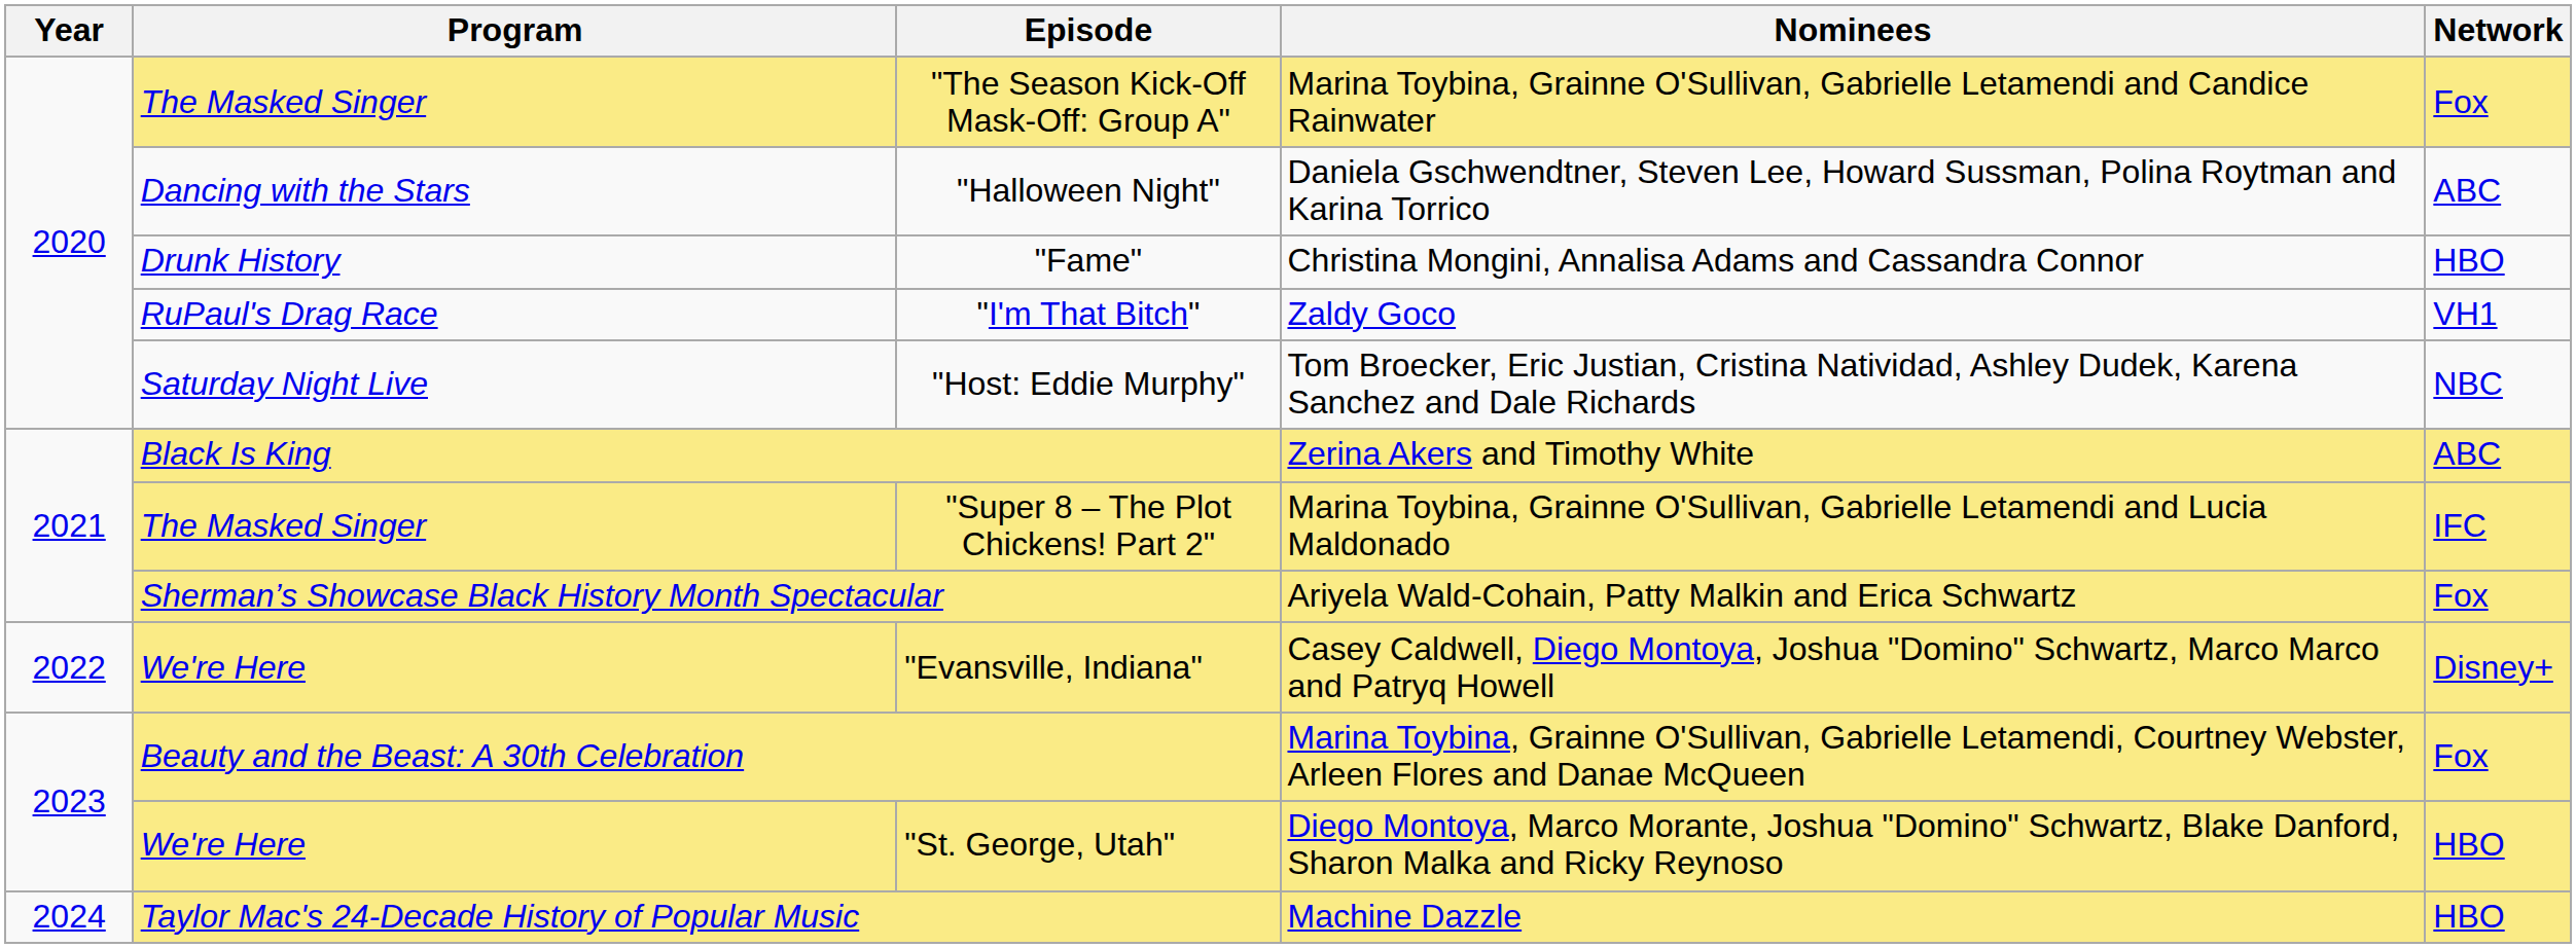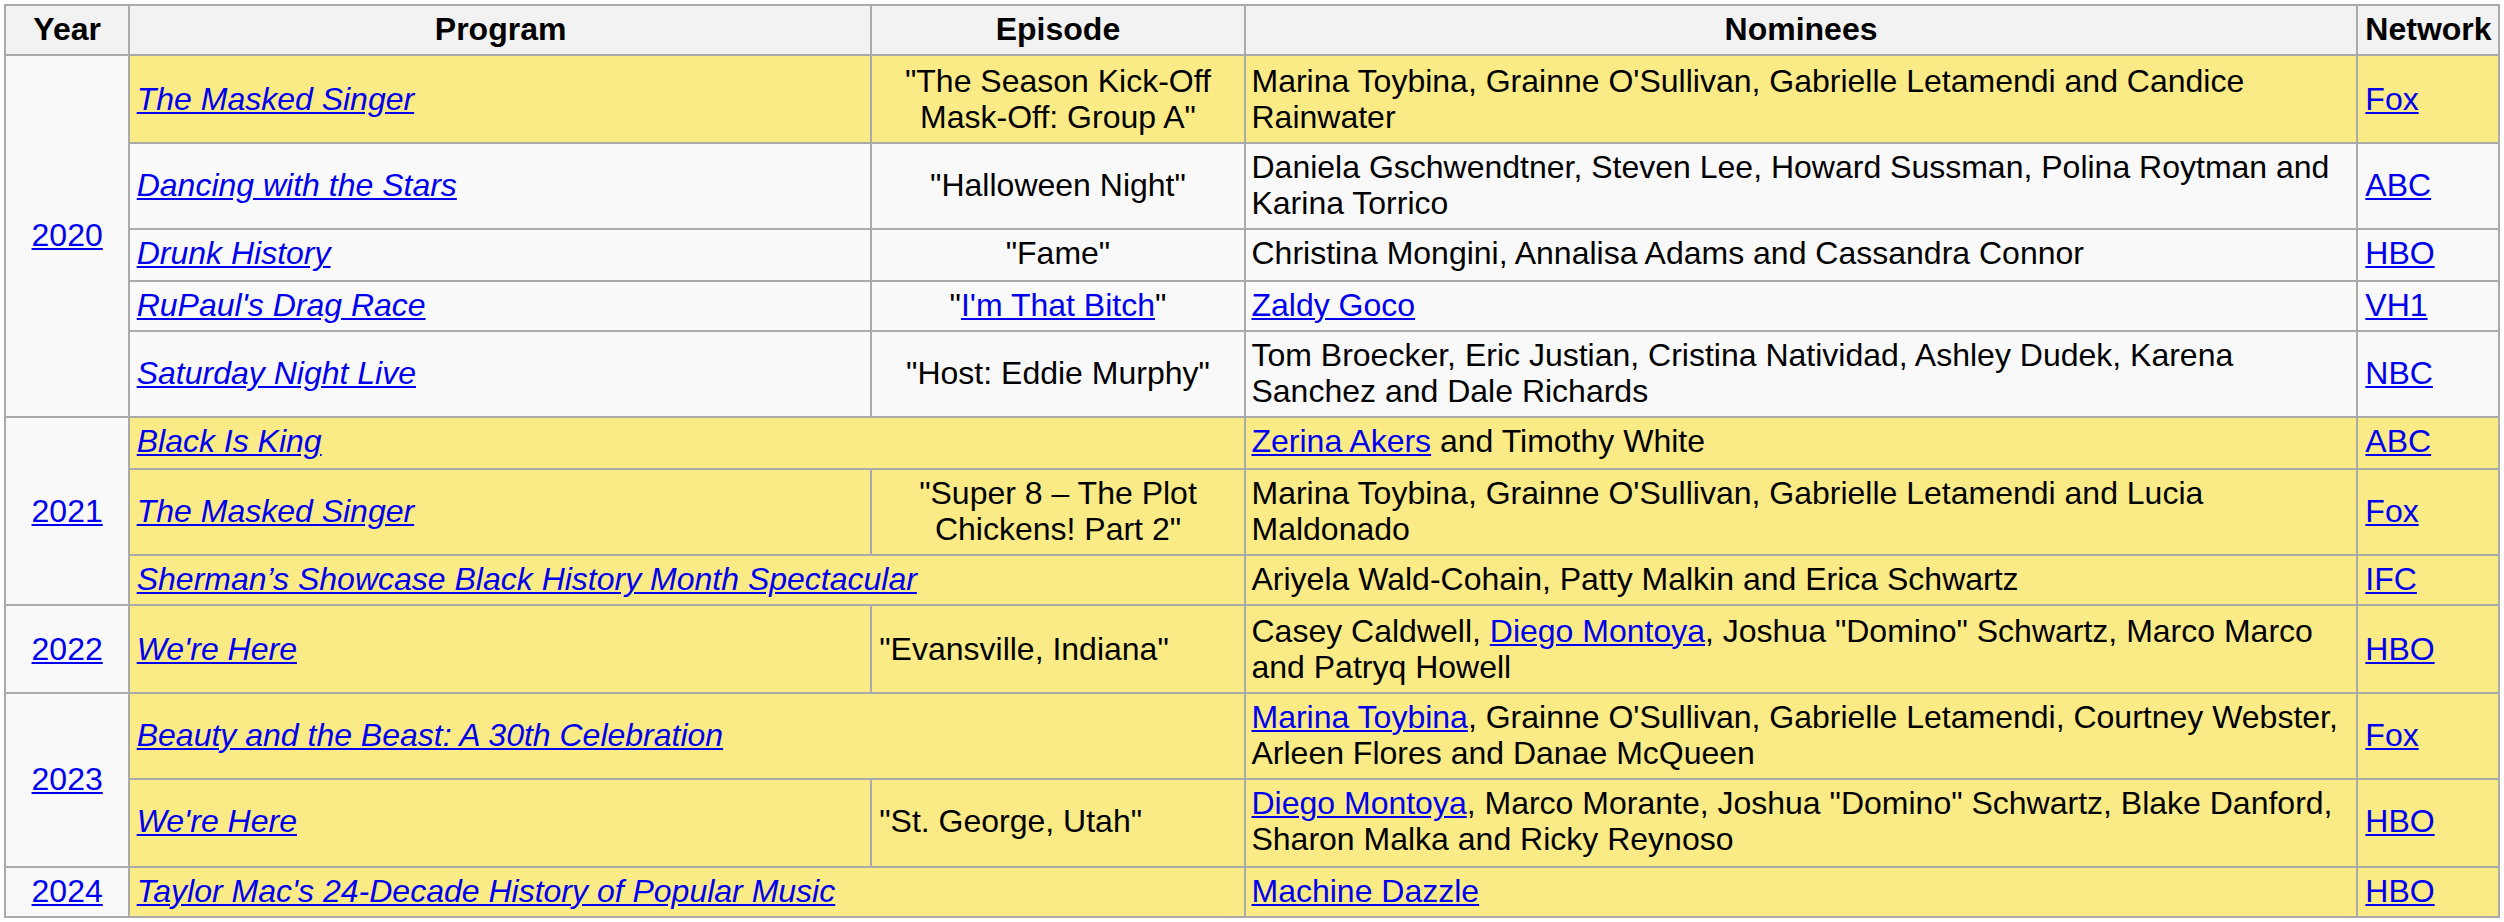"Super 8 – The Plot Chickens! Part 2" | Network: IFC -> Fox
Sherman’s Showcase Black History Month Spectacular | Network: Fox -> IFC
"Evansville, Indiana" | Network: Disney+ -> HBO
